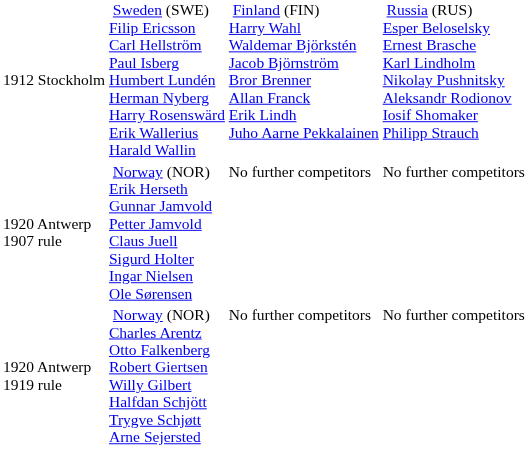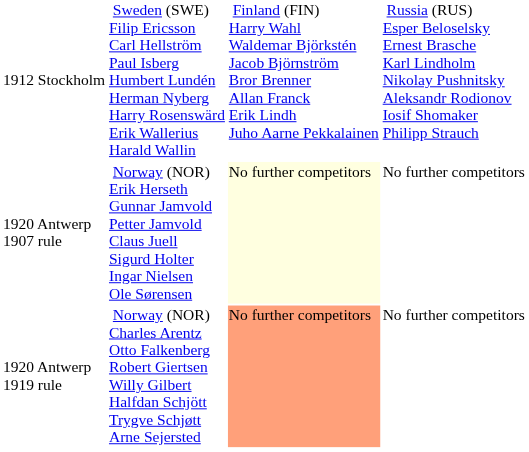1920 Antwerp 1907 rule | column 3: no background -> lightyellow background
1920 Antwerp 1919 rule | column 3: no background -> lightsalmon background
